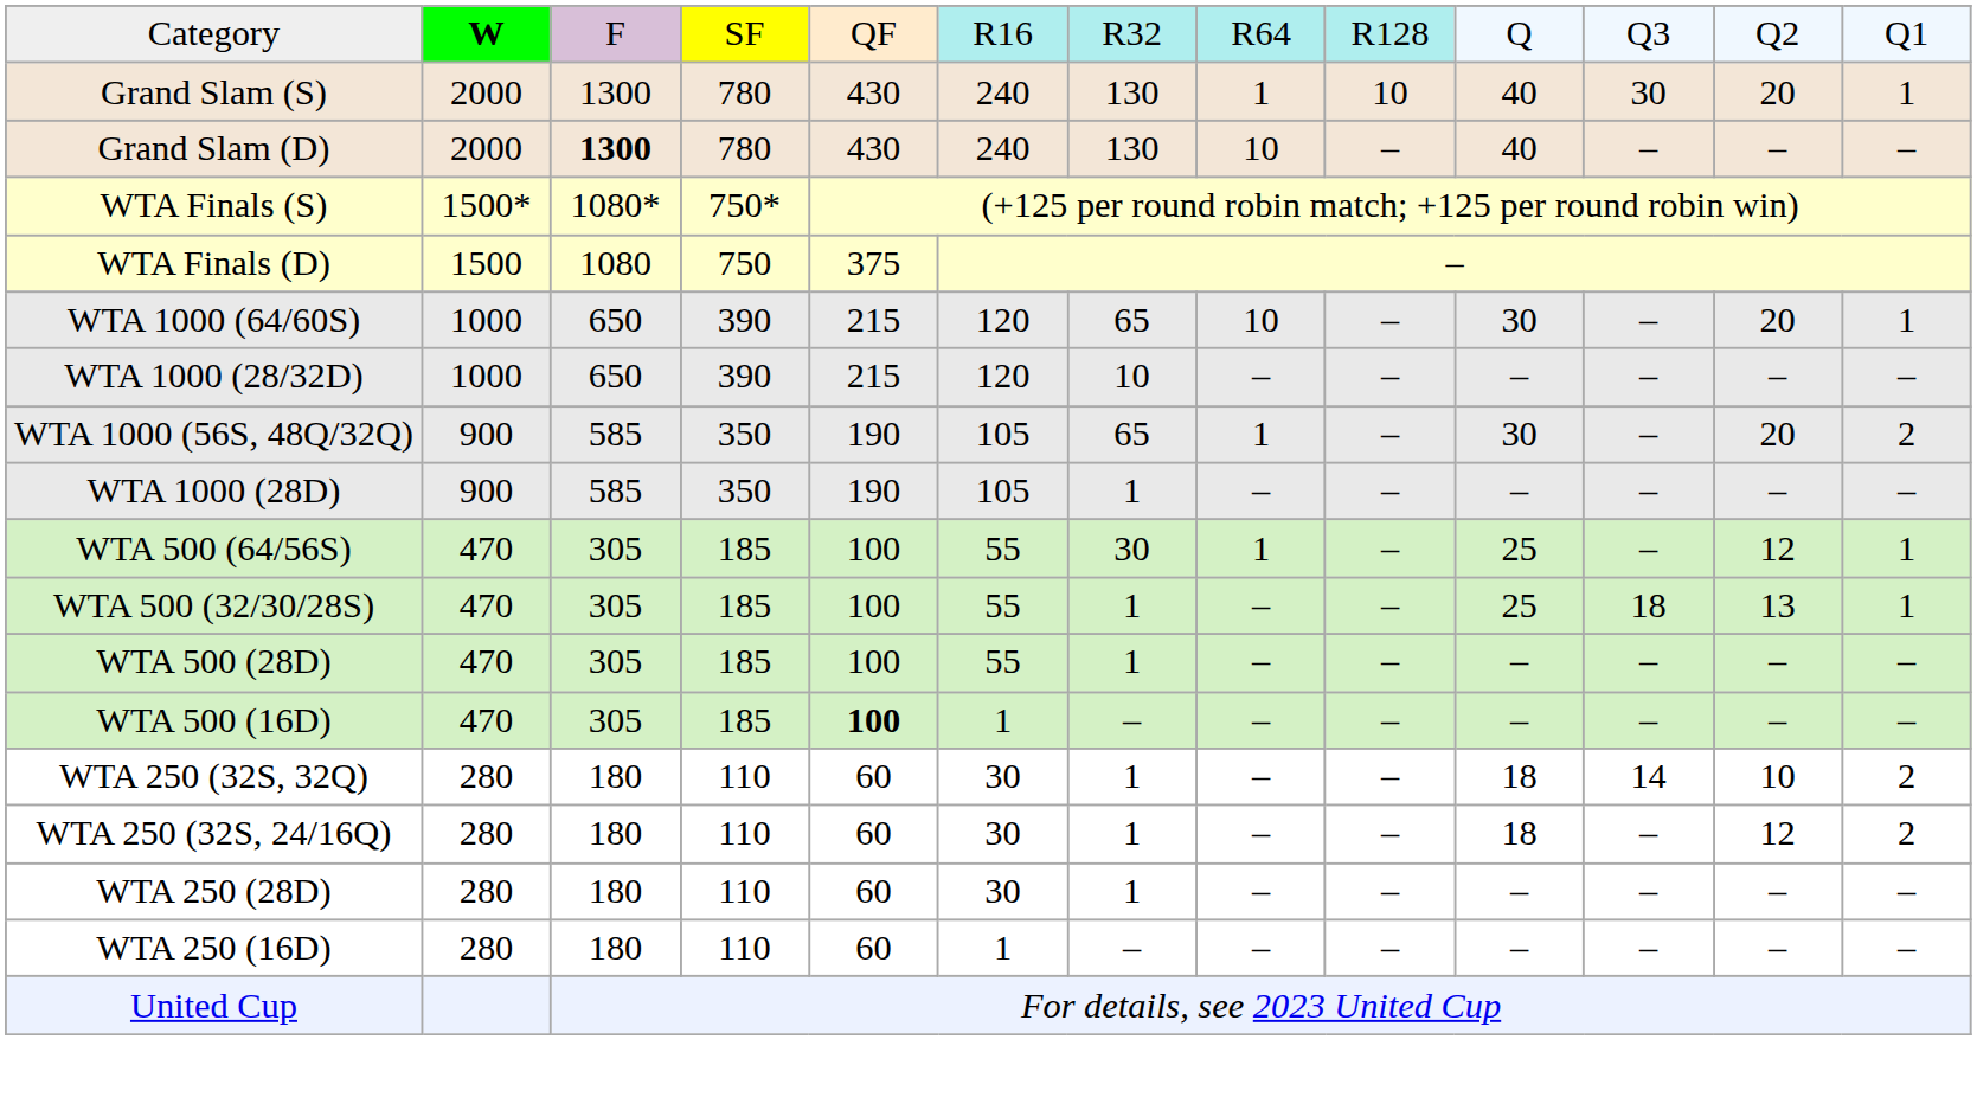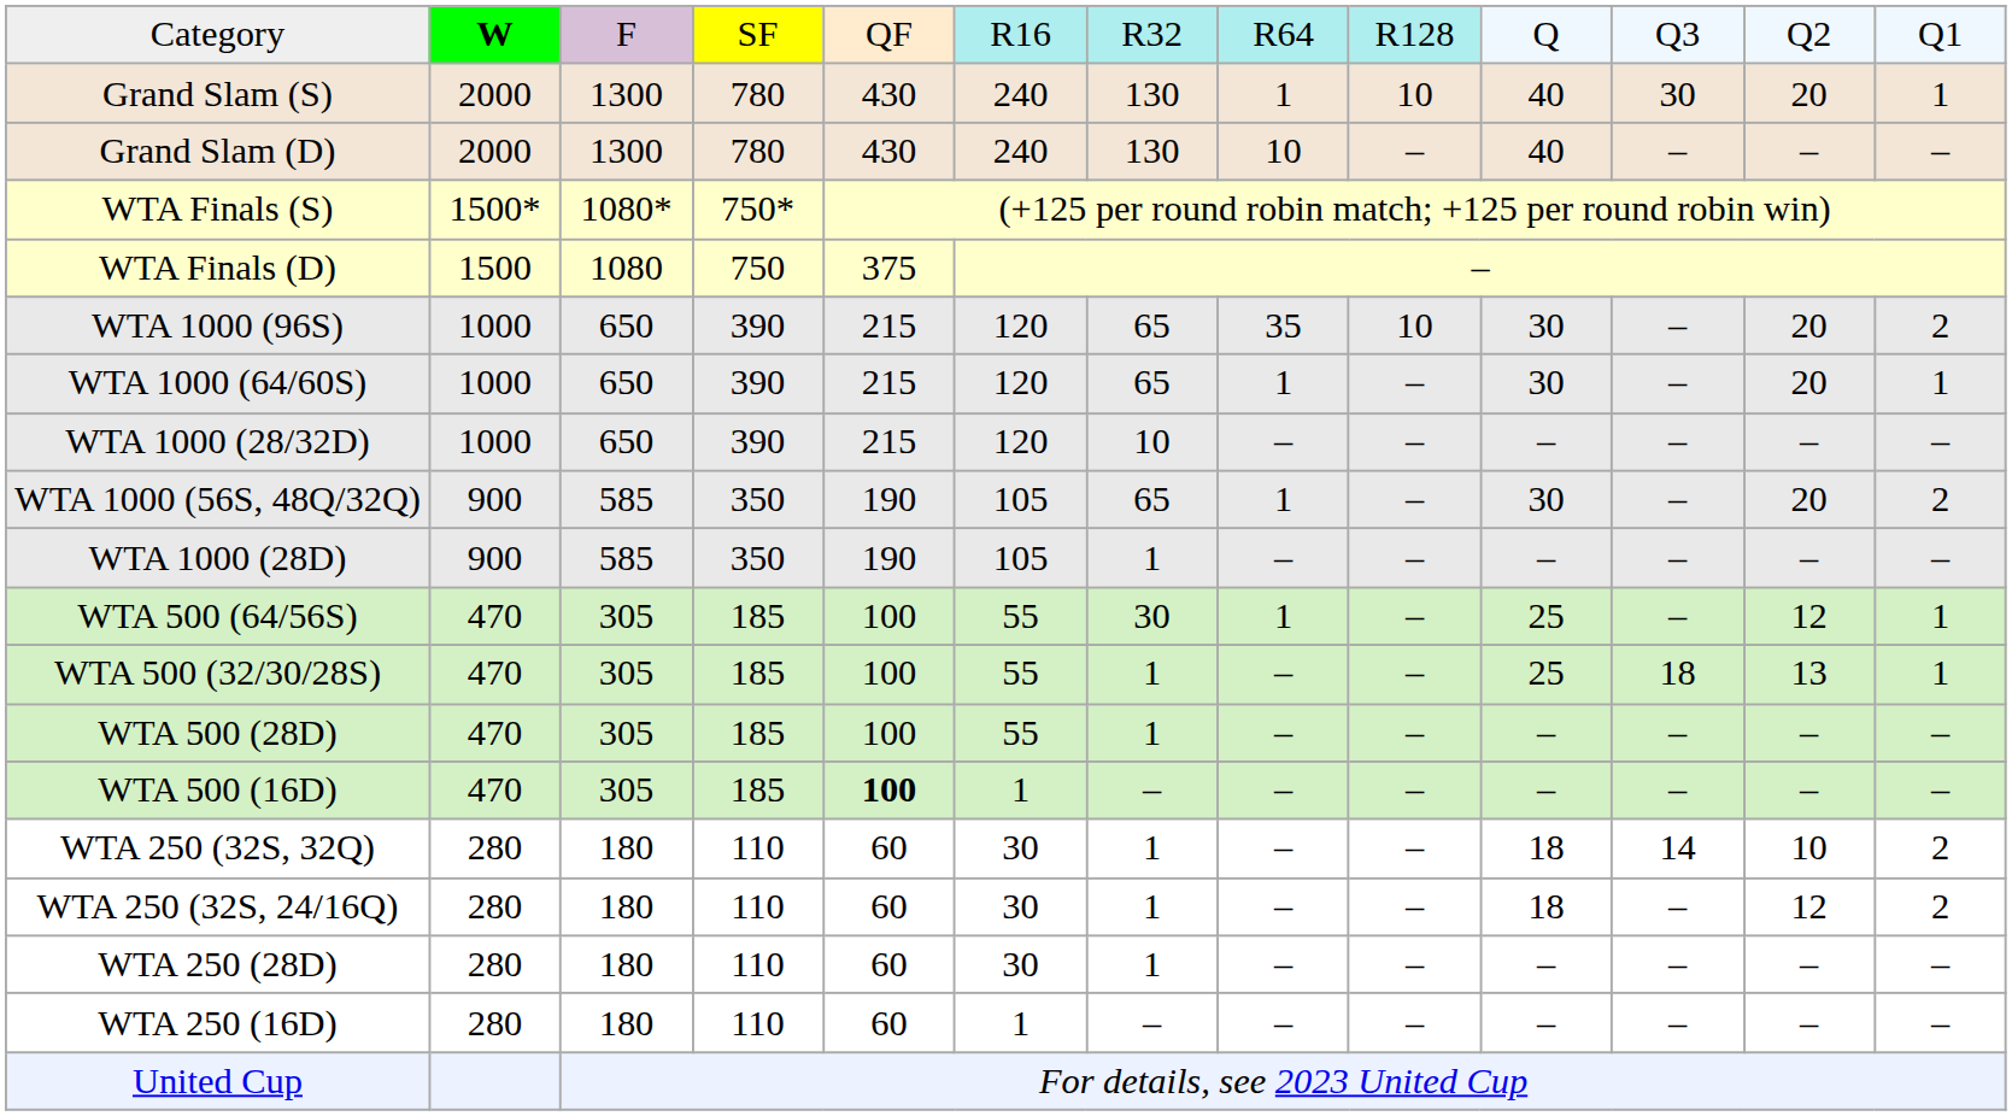Grand Slam (D) | column 3: bold -> normal
+ row: WTA 1000 (96S) | 1000 | 650 | 390 | 215 | 120 | 65 | 35 | 10 | 30 | – | 20 | 2
WTA 1000 (64/60S) | column 8: 10 -> 1
